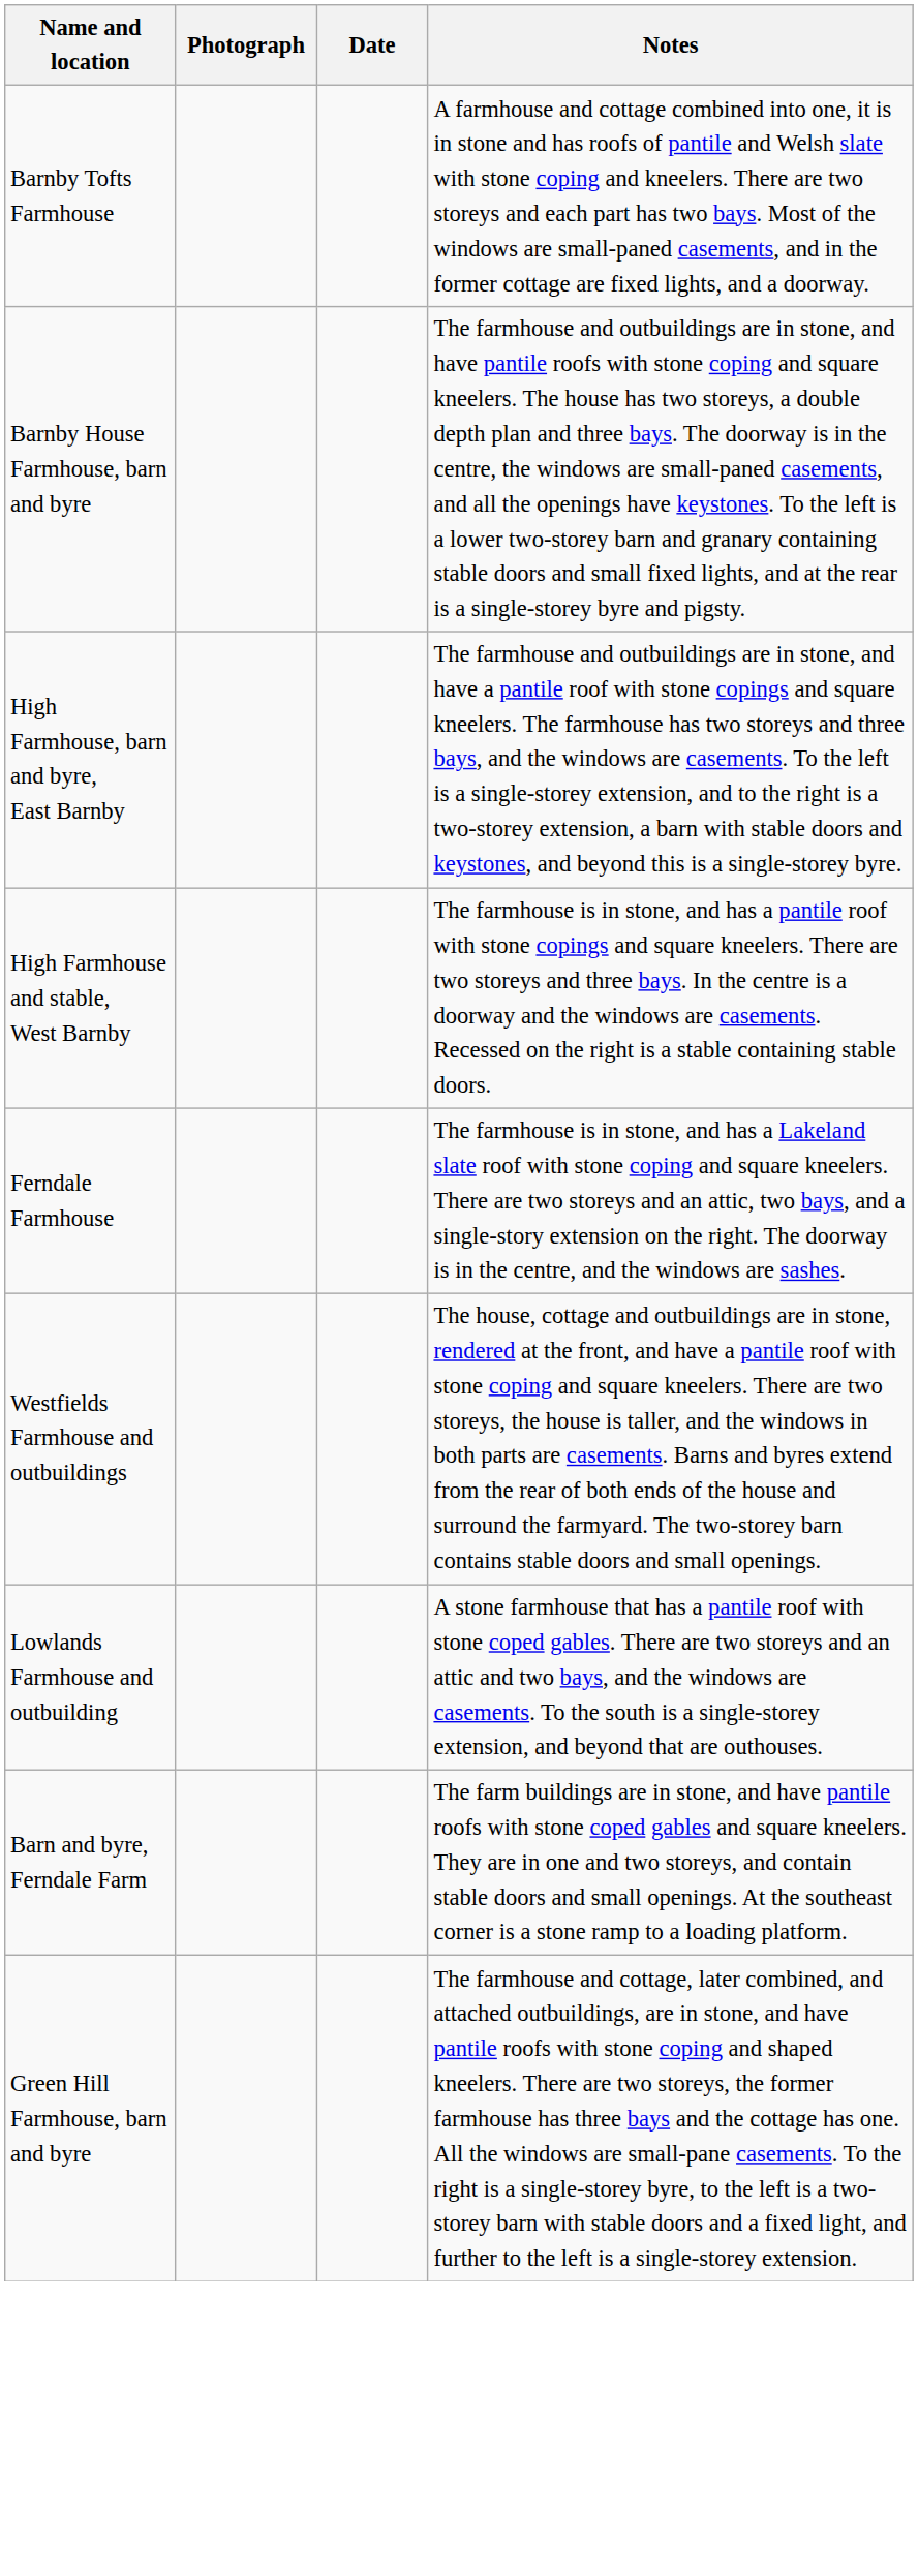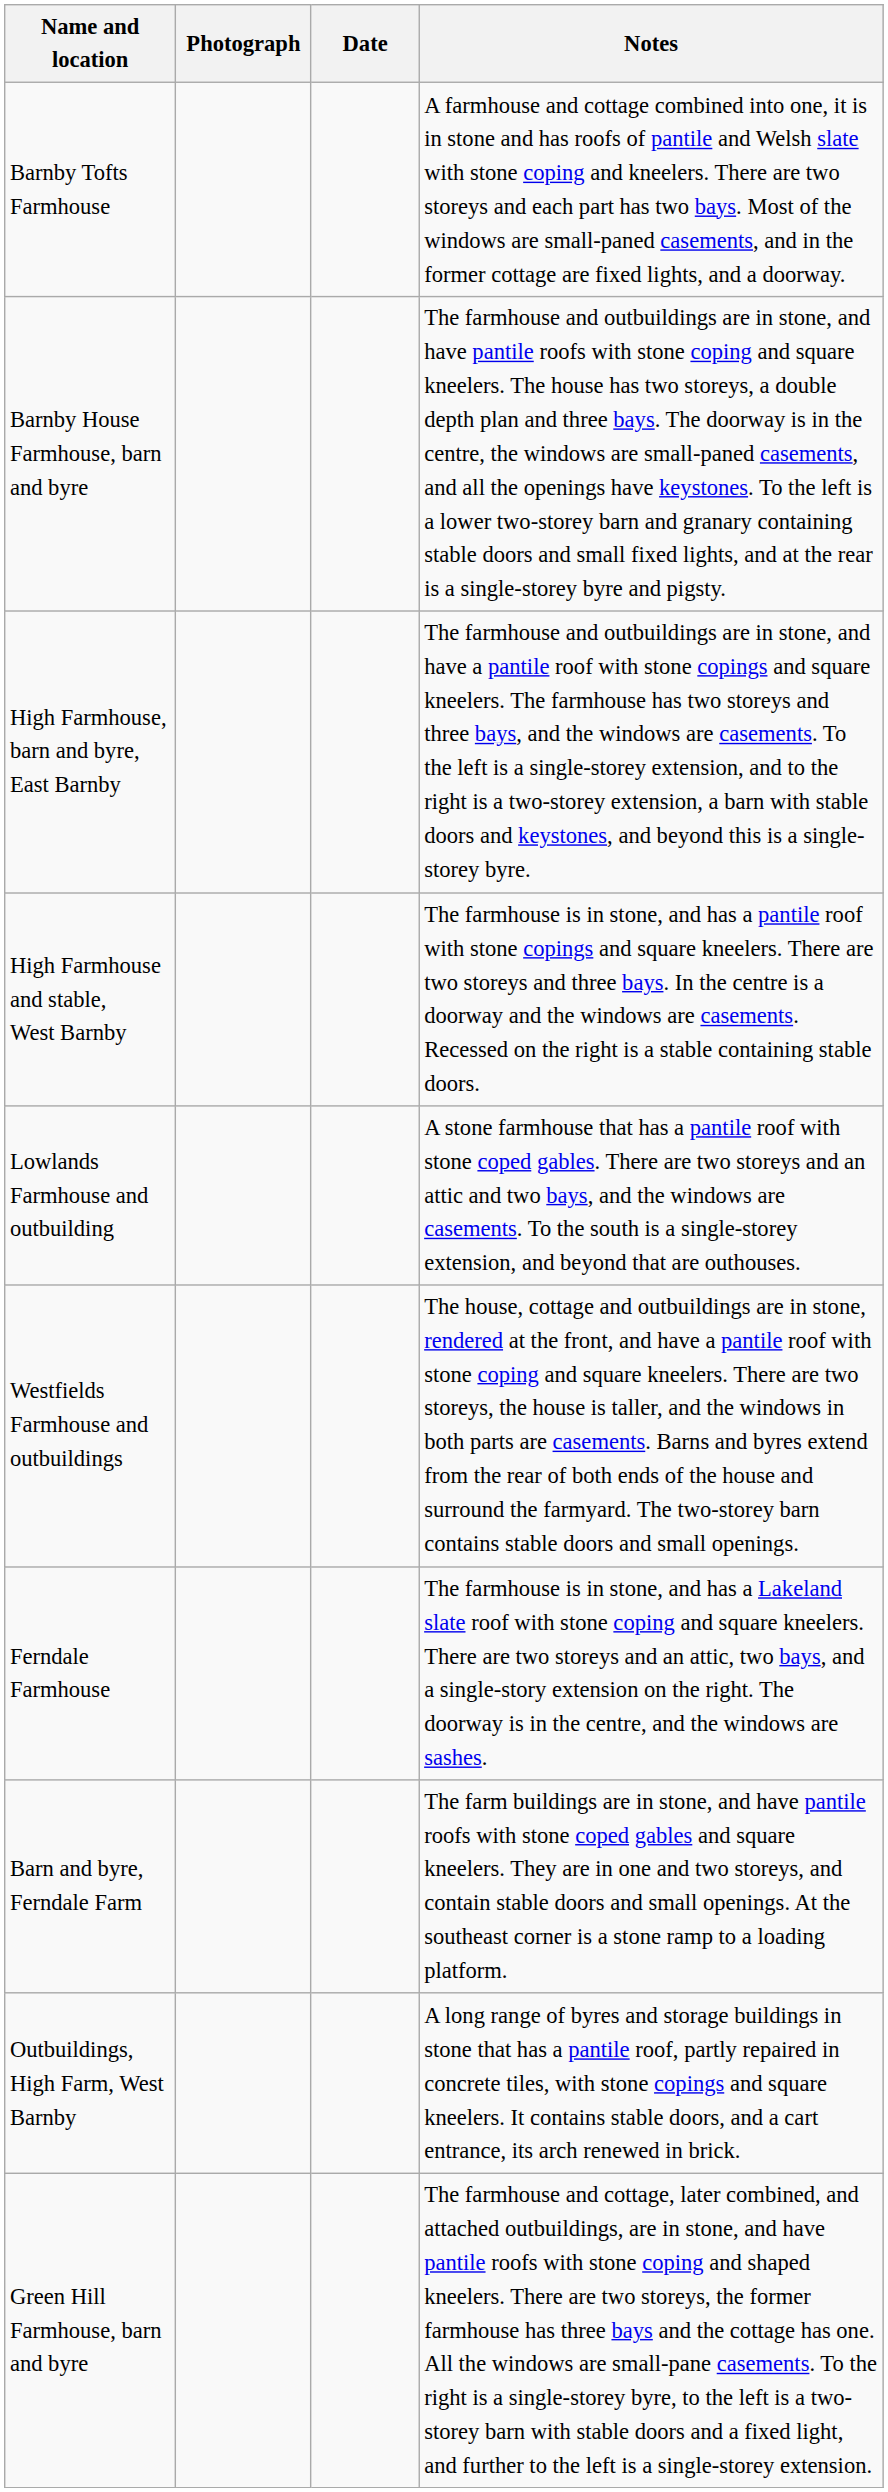rows swapped: Lowlands Farmhouse and outbuilding <-> Ferndale Farmhouse
+ row: Outbuildings, High Farm, West Barnby | A long range of byres and storage buildings in stone that has a pantile roof, partly repaired in concrete tiles, with stone copings and square kneelers. It contains stable doors, and a cart entrance, its arch renewed in brick.
